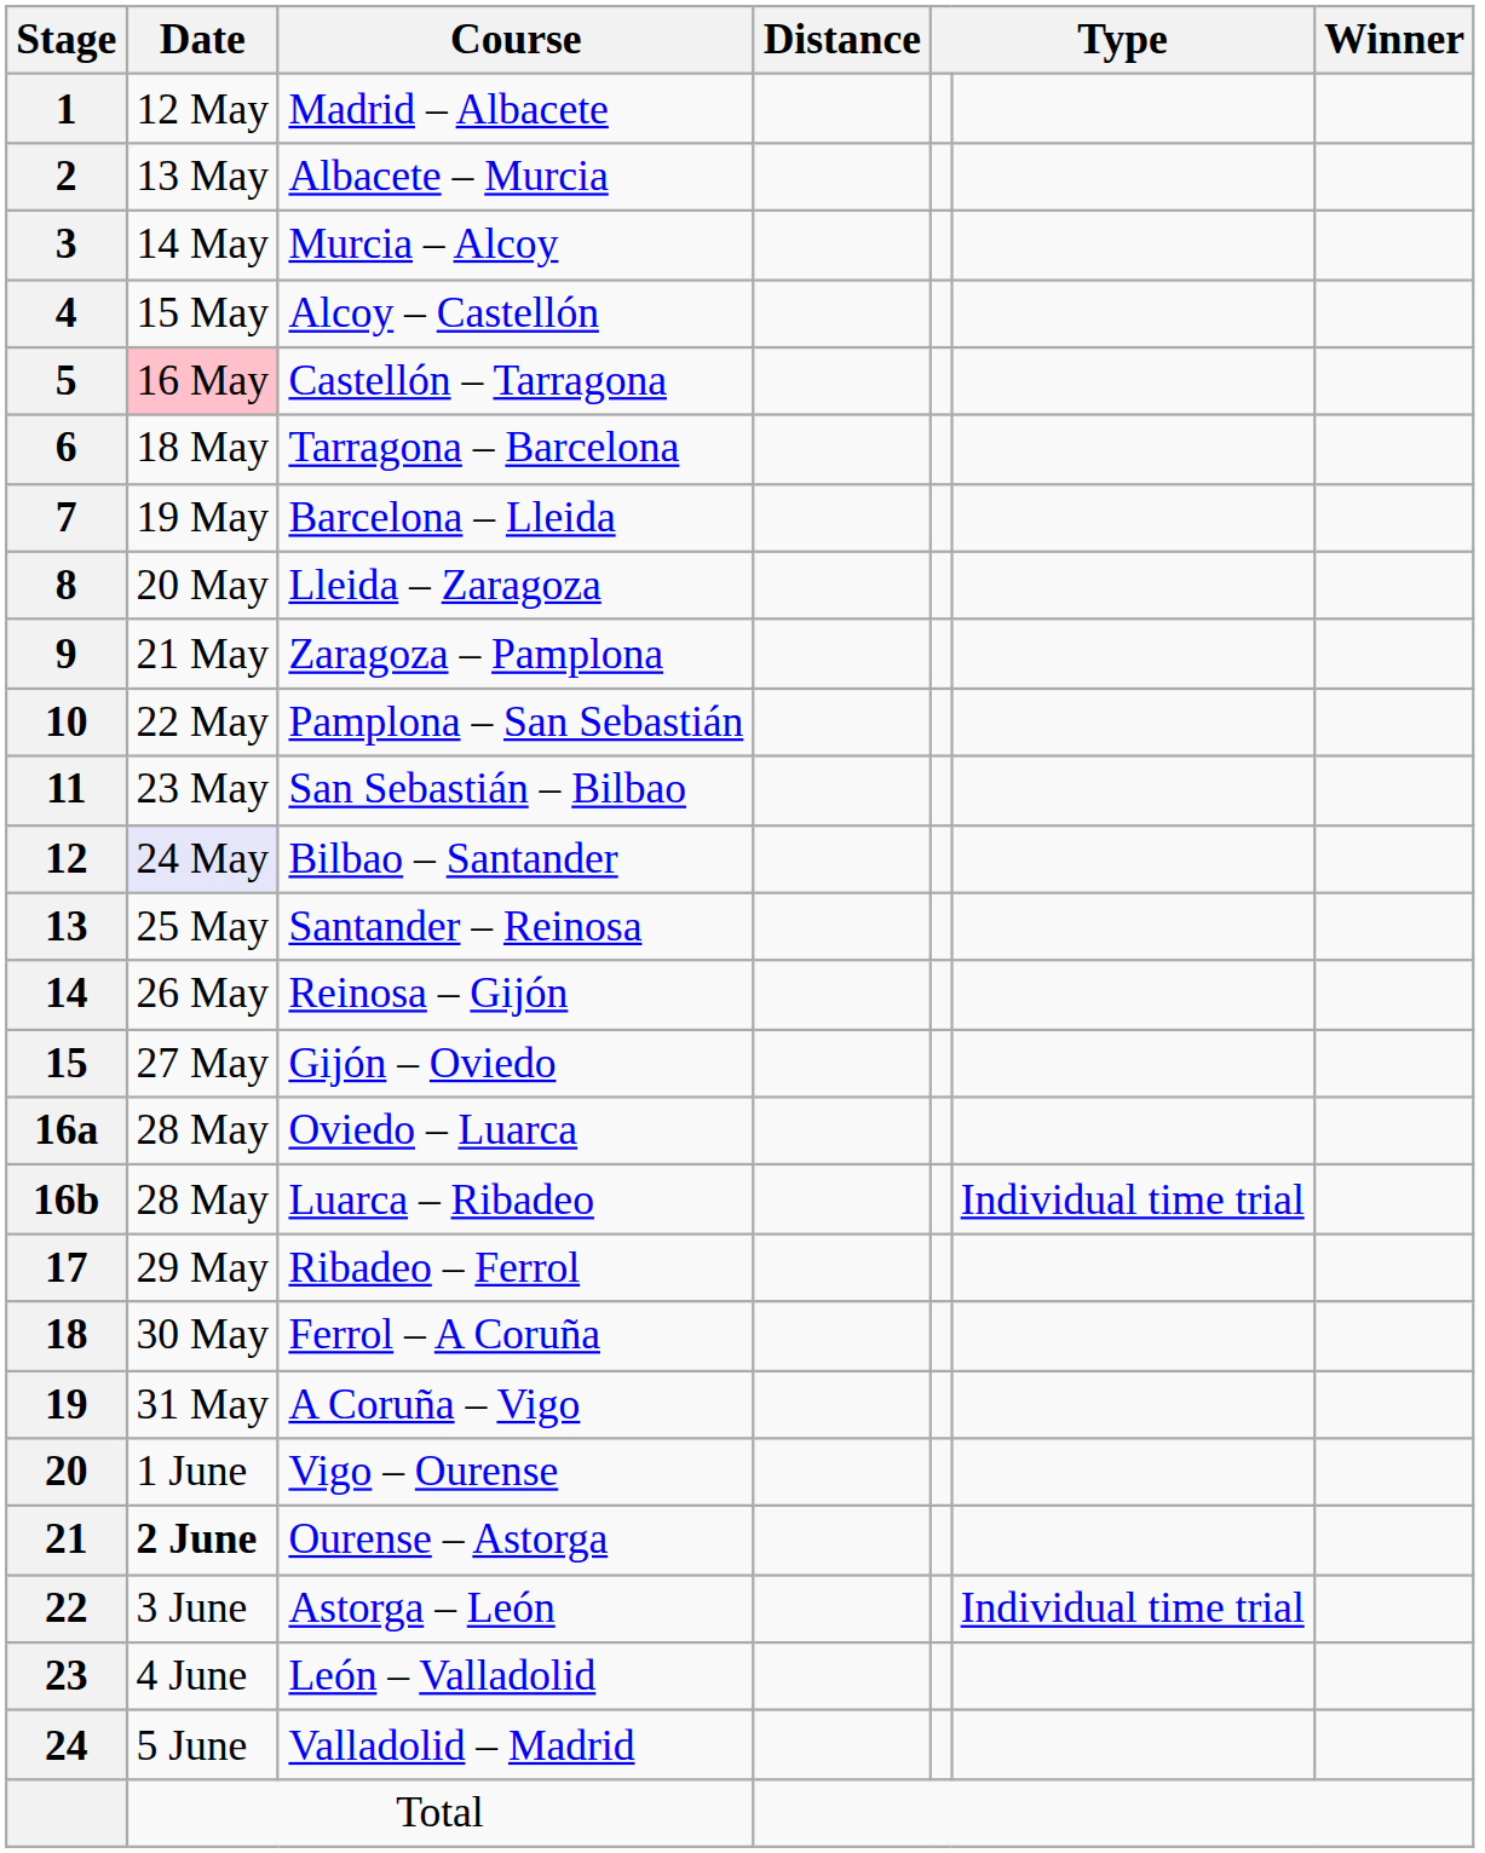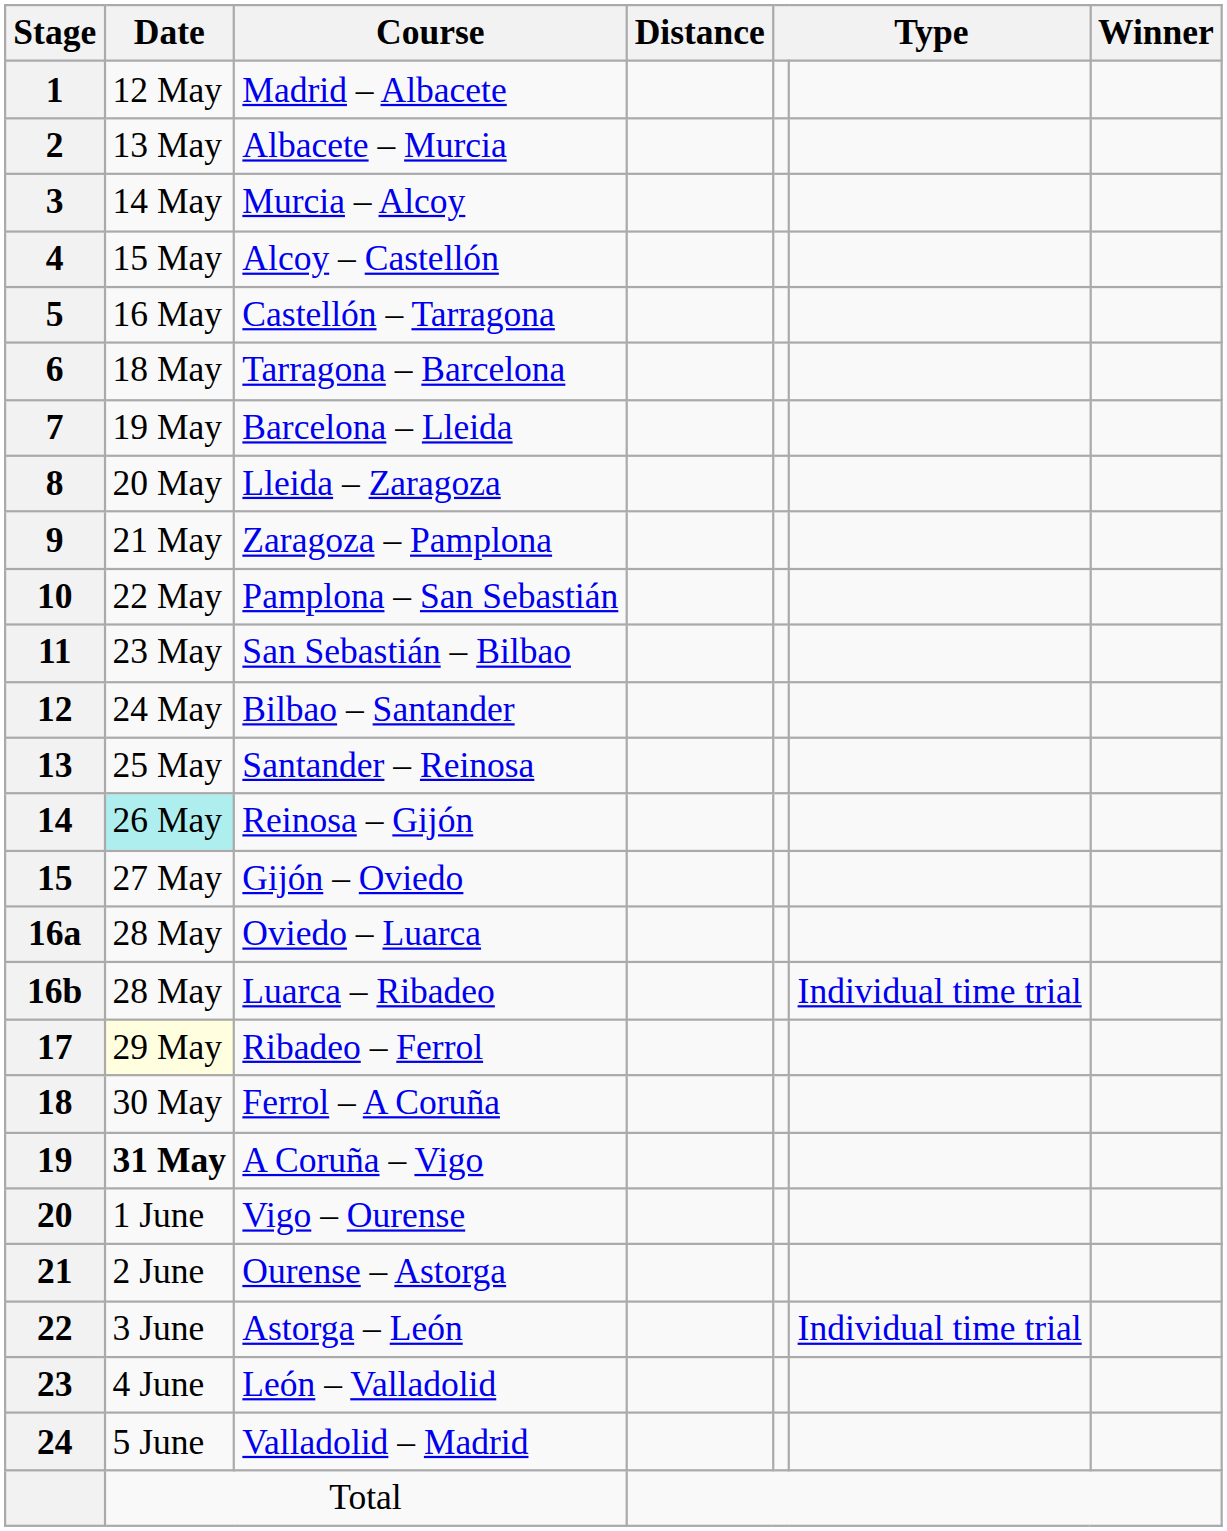Castellón – Tarragona | Date: pink background -> no background
Bilbao – Santander | Date: lavender background -> no background
Reinosa – Gijón | Date: no background -> paleturquoise background
Ribadeo – Ferrol | Date: no background -> lightyellow background
A Coruña – Vigo | Date: normal -> bold
Ourense – Astorga | Date: bold -> normal
